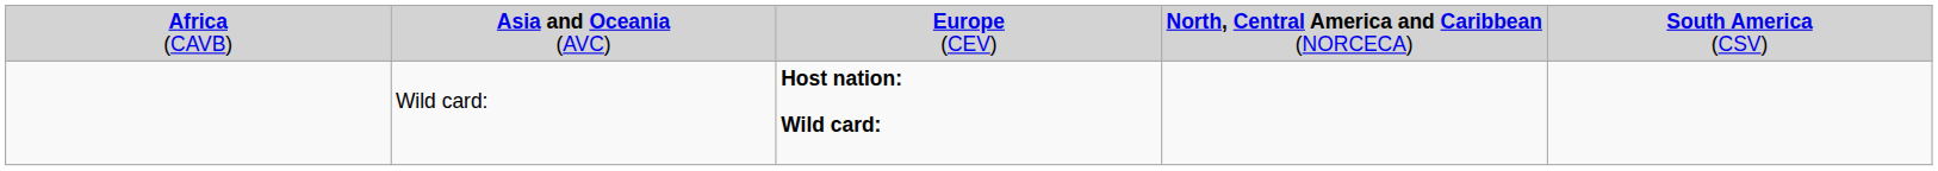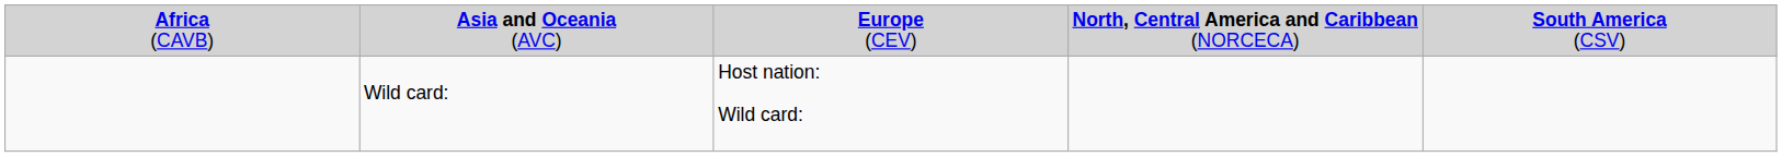Wild card: | column 3: bold -> normal
